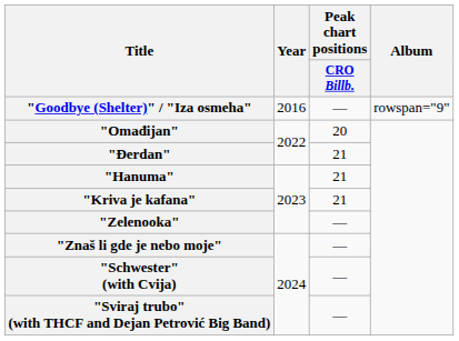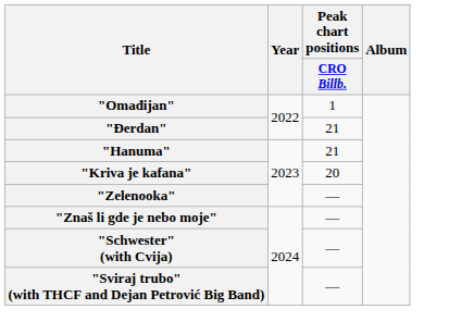- row: "Goodbye (Shelter)" / "Iza osmeha" | 2016 | — | rowspan="9"
"Omađijan" | Peak chart positions / CRO Billb.: 20 -> 1
"Kriva je kafana" | Peak chart positions / CRO Billb.: 21 -> 20
